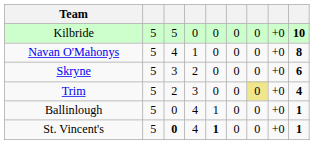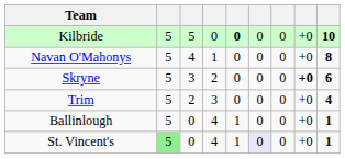Kilbride | column 5: normal -> bold
Skryne | column 8: normal -> bold
Trim | column 7: khaki background -> no background
St. Vincent's | column 2: no background -> lightgreen background
St. Vincent's | column 3: bold -> normal
St. Vincent's | column 5: bold -> normal
St. Vincent's | column 6: no background -> lavender background
